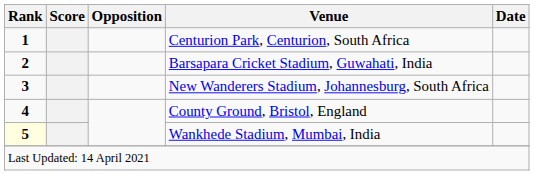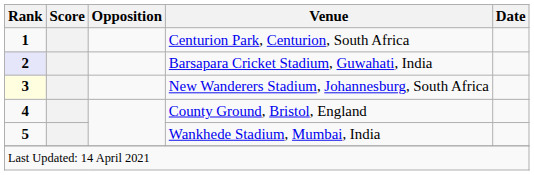Barsapara Cricket Stadium, Guwahati, India | Rank: no background -> lavender background
New Wanderers Stadium, Johannesburg, South Africa | Rank: no background -> lightyellow background
Wankhede Stadium, Mumbai, India | Rank: lightyellow background -> no background
